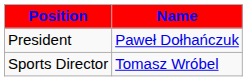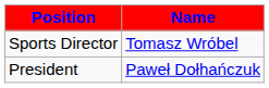rows swapped: President <-> Sports Director
